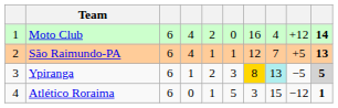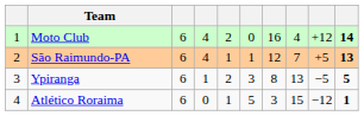Ypiranga | column 7: gold background -> no background
Ypiranga | column 8: paleturquoise background -> no background
Ypiranga | column 10: lightgrey background -> no background
